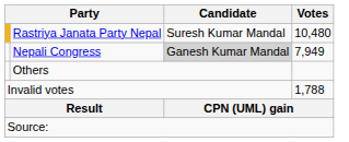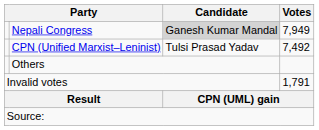- row: Rastriya Janata Party Nepal | Suresh Kumar Mandal | 10,480
+ row: CPN (Unified Marxist–Leninist) | Tulsi Prasad Yadav | 7,492
Invalid votes | Votes: 1,788 -> 1,791
